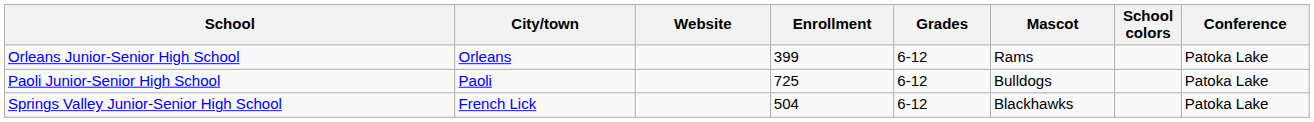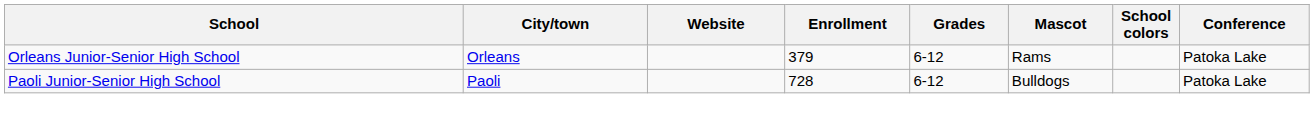Orleans Junior-Senior High School | Enrollment: 399 -> 379
Paoli Junior-Senior High School | Enrollment: 725 -> 728
- row: Springs Valley Junior-Senior High School | French Lick | 504 | 6-12 | Blackhawks | Patoka Lake
